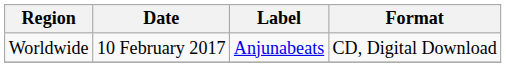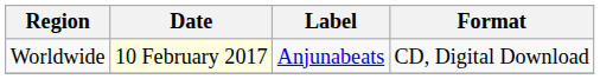Worldwide | Date: no background -> lightyellow background
